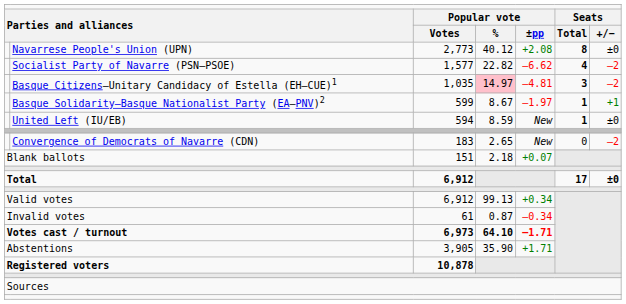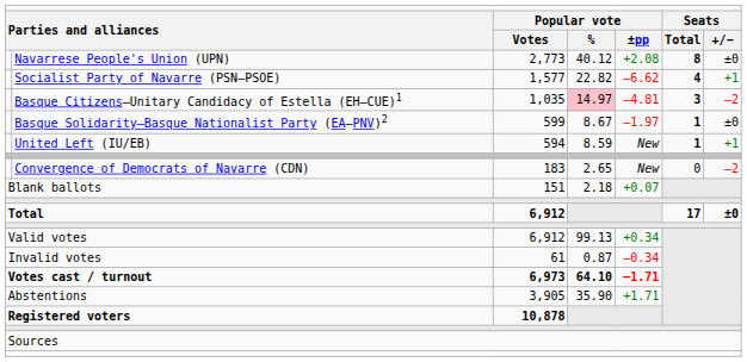Socialist Party of Navarre (PSN–PSOE) | column 7: –2 -> +1
Basque Solidarity–Basque Nationalist Party (EA–PNV)2 | column 7: +1 -> ±0
United Left (IU/EB) | column 7: ±0 -> +1
